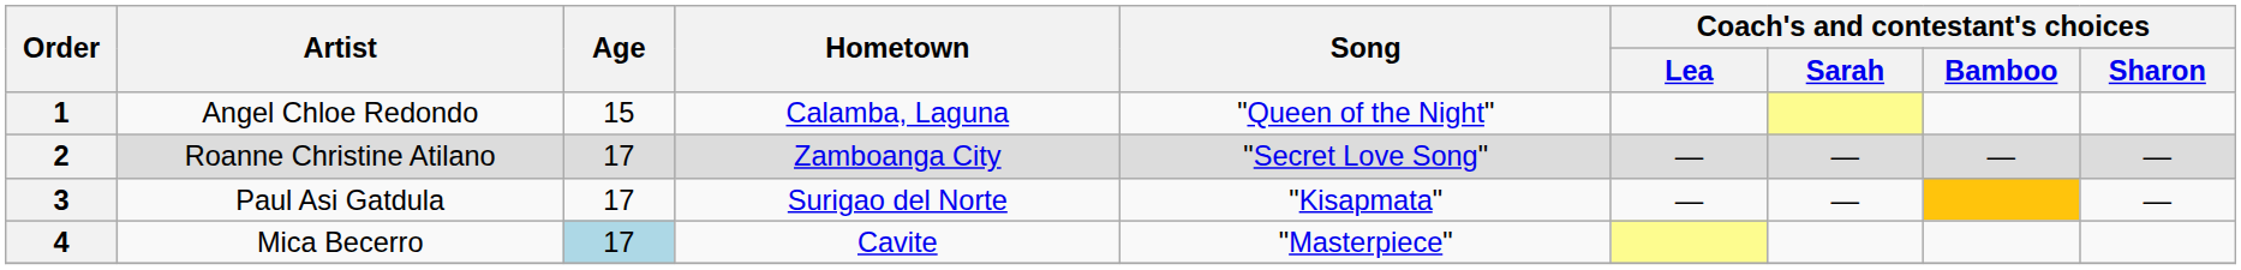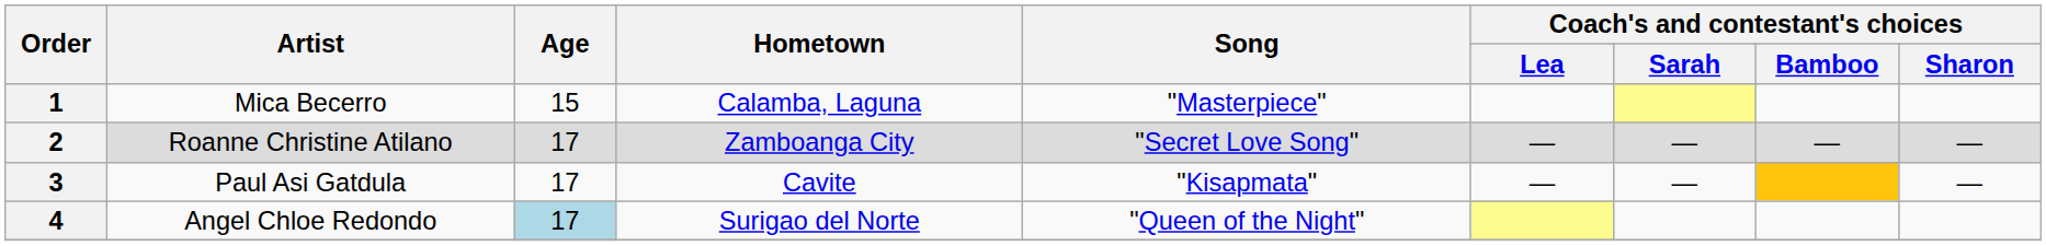1 | Artist: Angel Chloe Redondo -> Mica Becerro
1 | Song: "Queen of the Night" -> "Masterpiece"
3 | Hometown: Surigao del Norte -> Cavite
4 | Artist: Mica Becerro -> Angel Chloe Redondo
4 | Hometown: Cavite -> Surigao del Norte
4 | Song: "Masterpiece" -> "Queen of the Night"
